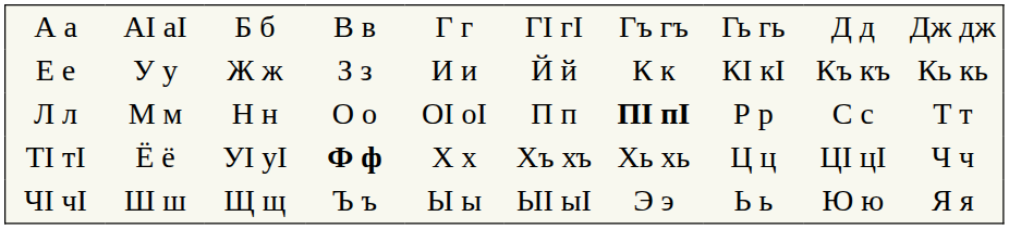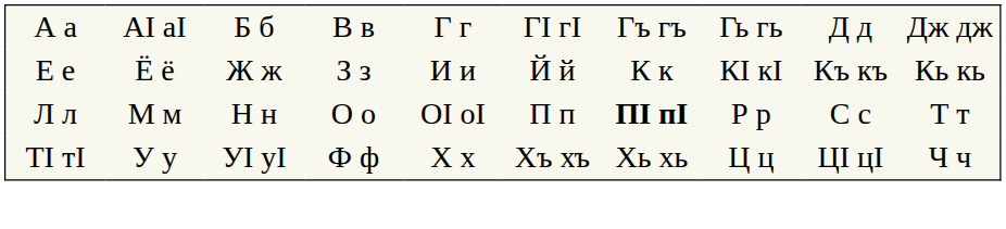Е е | column 2: У у -> Ё ё
ТӀ тӀ | column 2: Ё ё -> У у
ТӀ тӀ | column 4: bold -> normal
- row: ЧӀ чӀ | Ш ш | Щ щ | Ъ ъ | Ы ы | ЫӀ ыӀ | Э э | Ь ь | Ю ю | Я я
